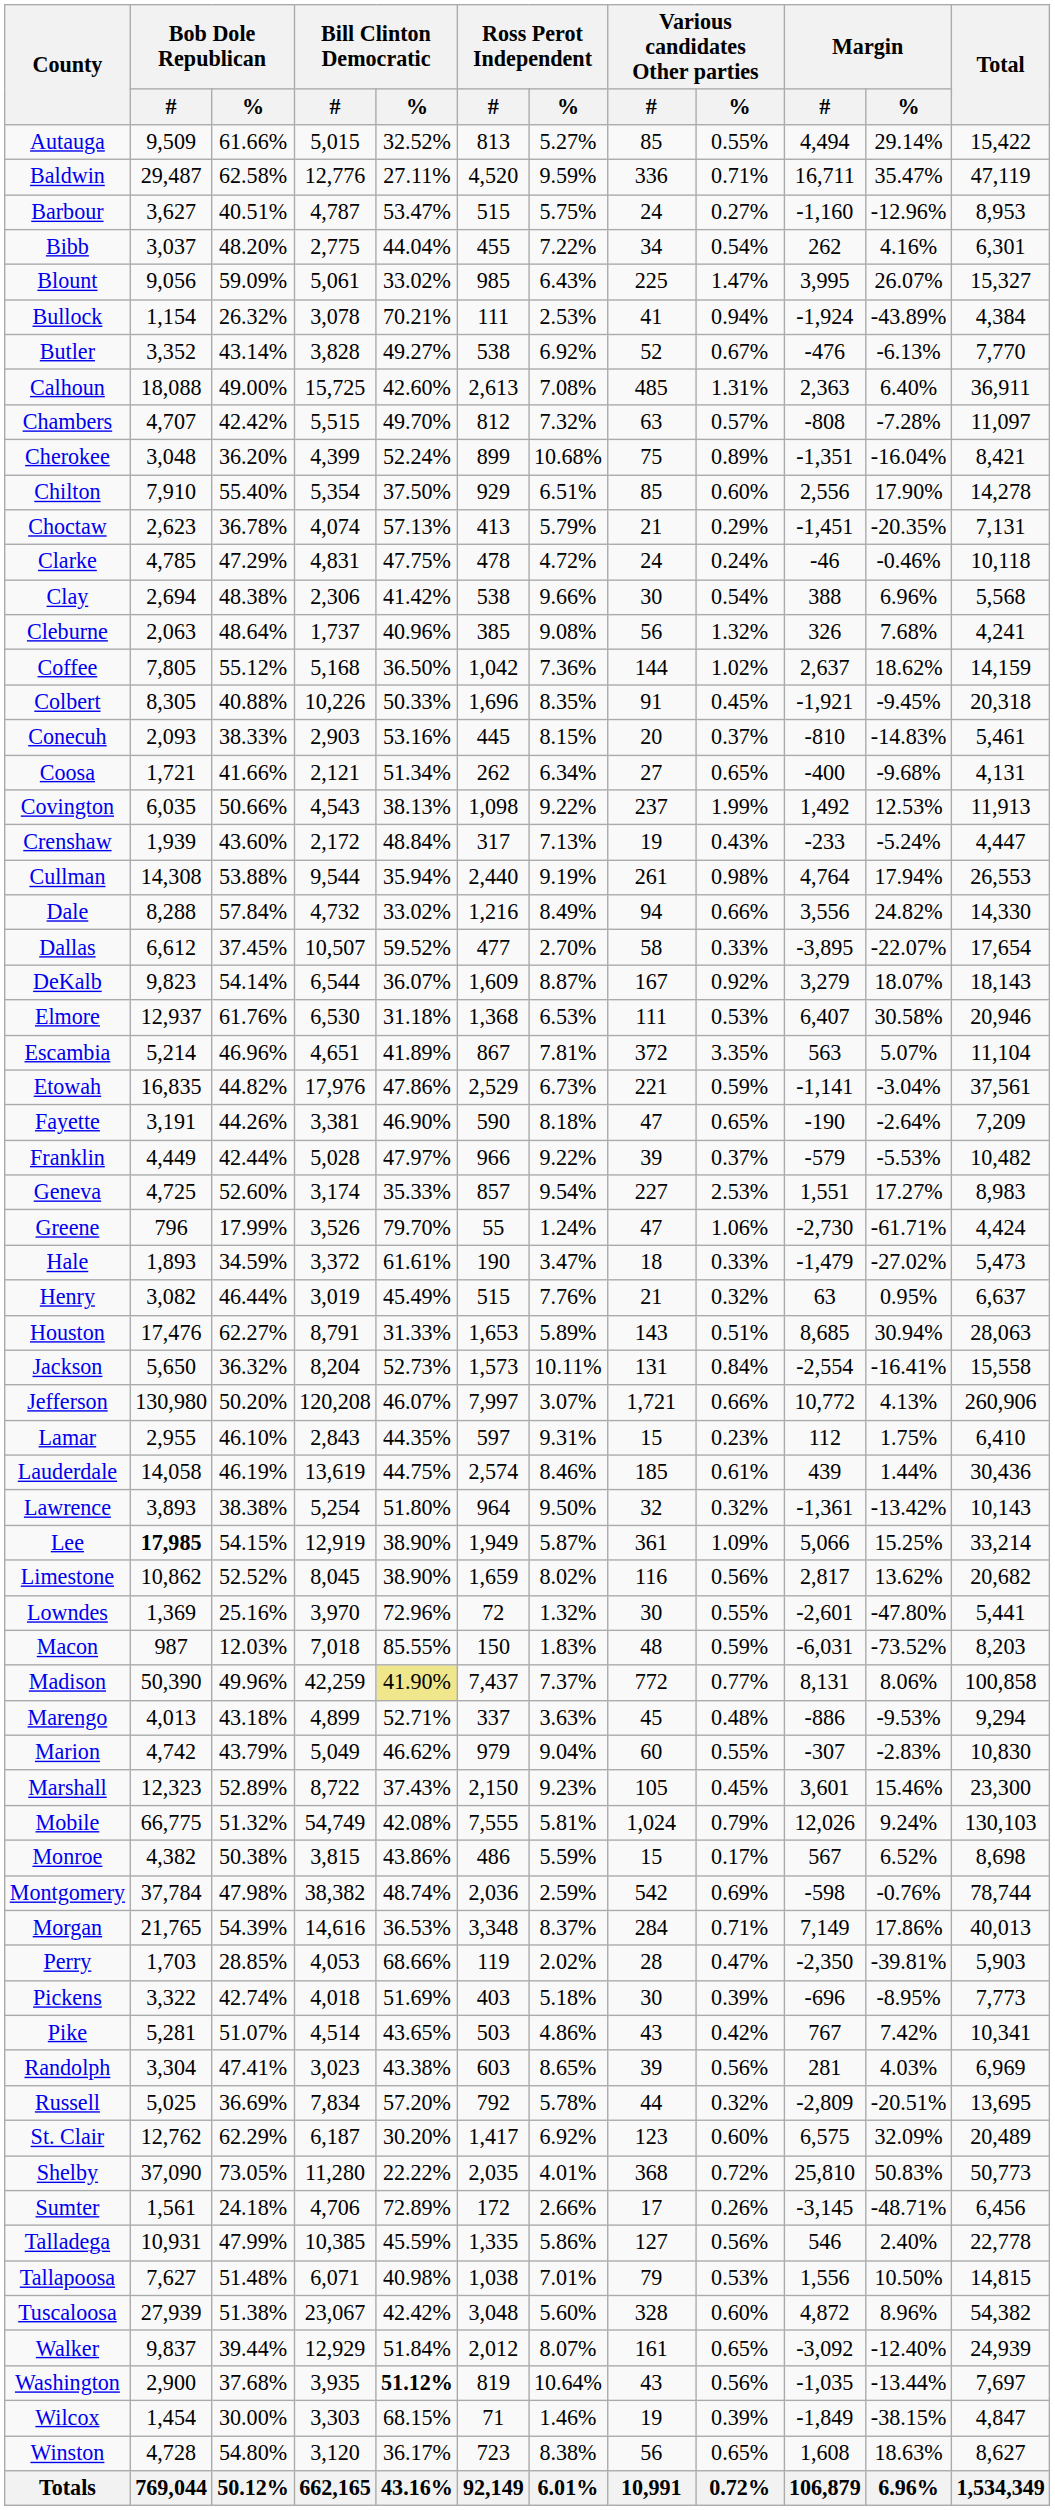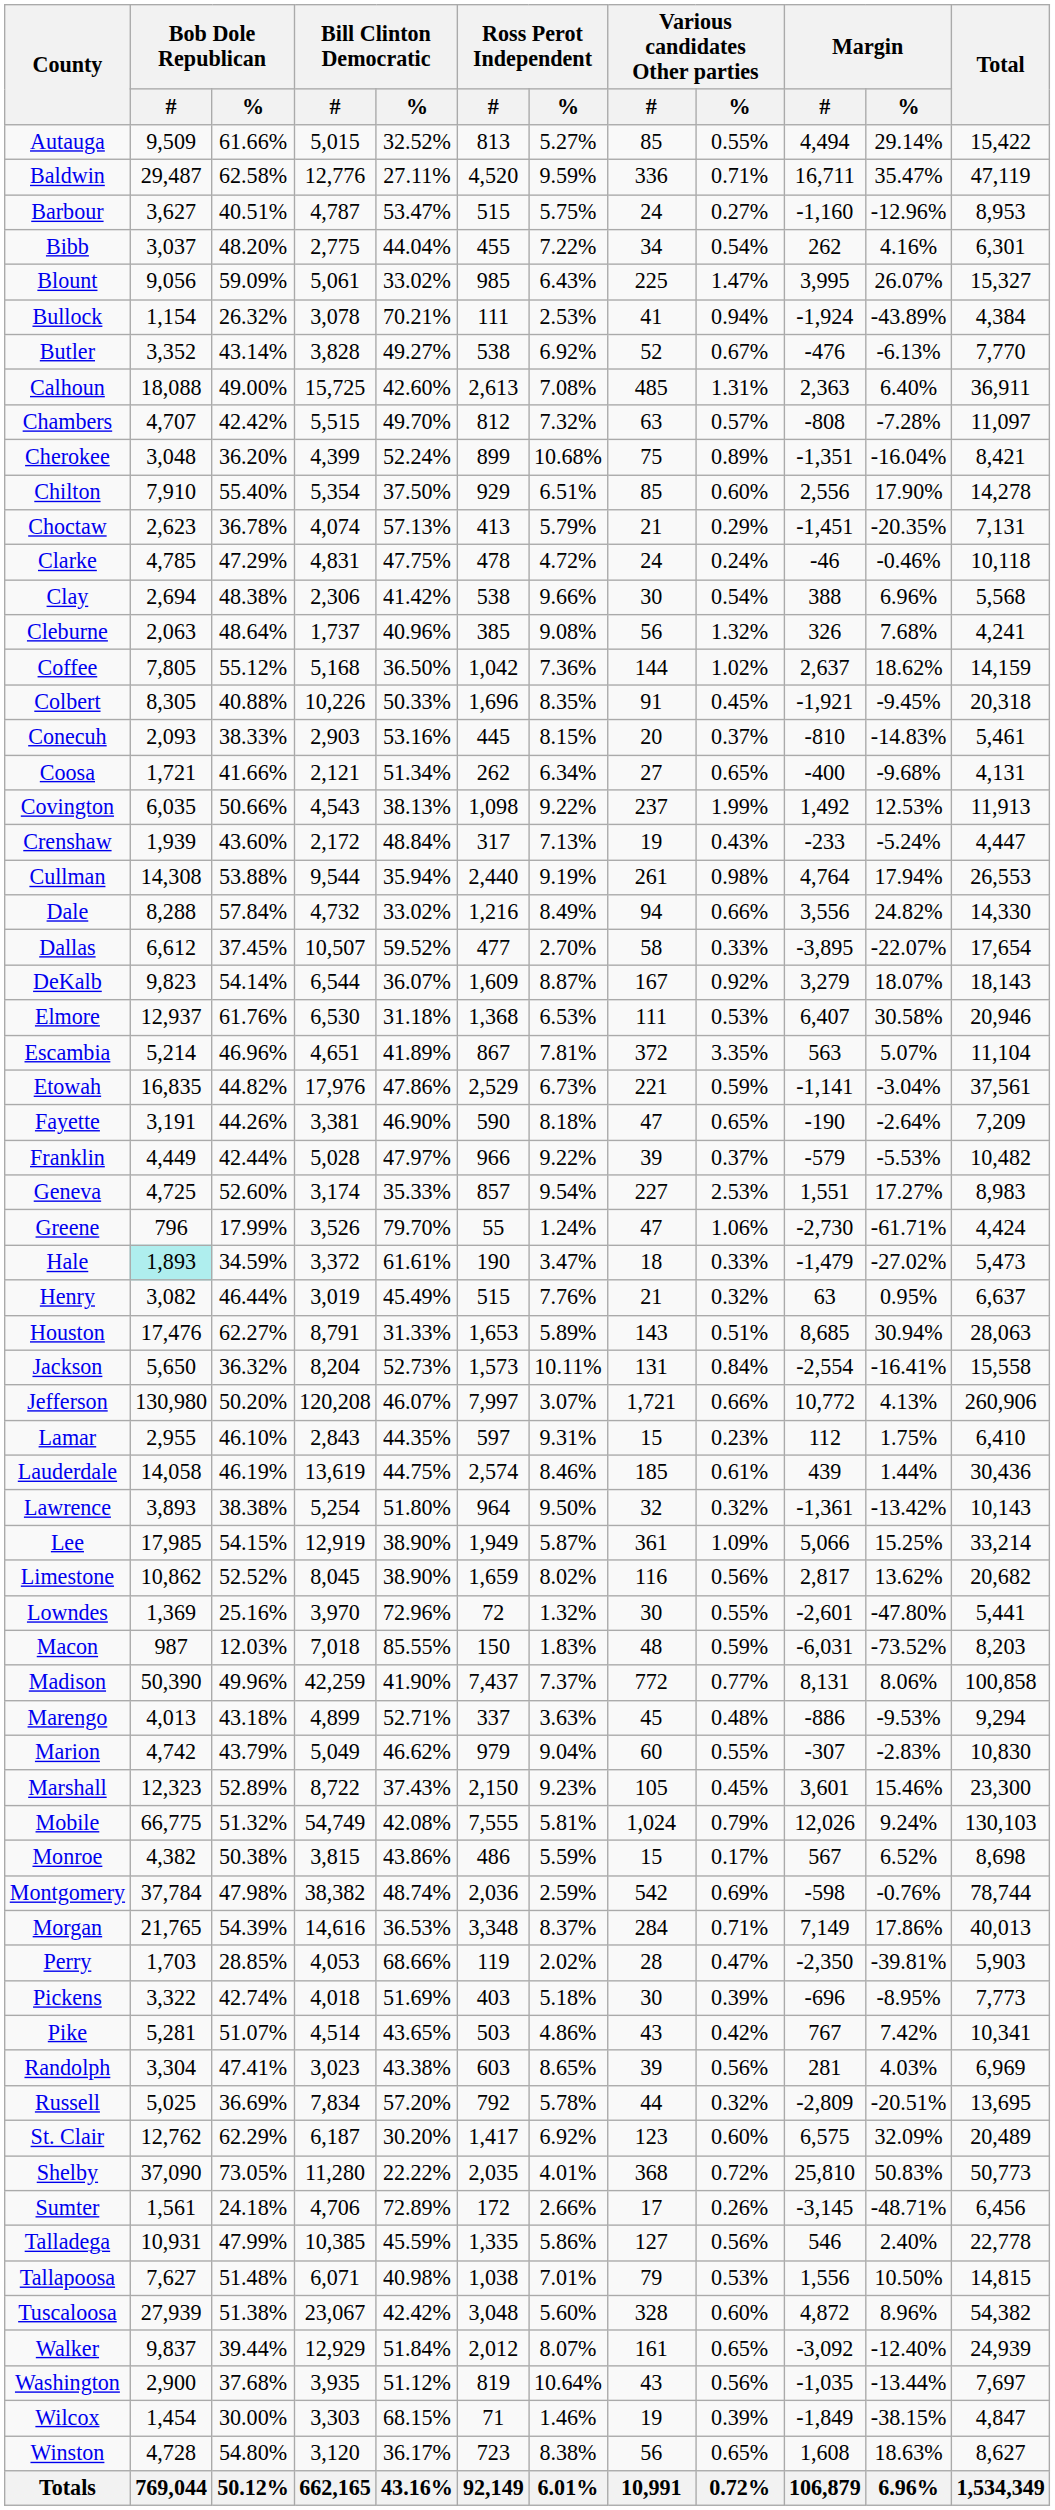Hale | Bob Dole Republican / #: no background -> paleturquoise background
Lee | Bob Dole Republican / #: bold -> normal
Madison | Bill Clinton Democratic / %: khaki background -> no background
Washington | Bill Clinton Democratic / %: bold -> normal
